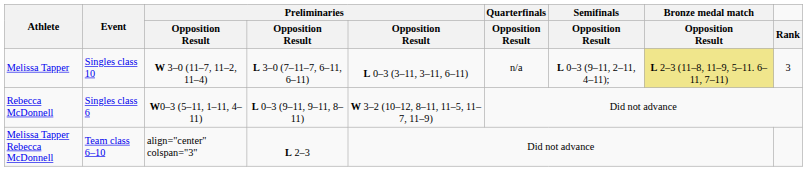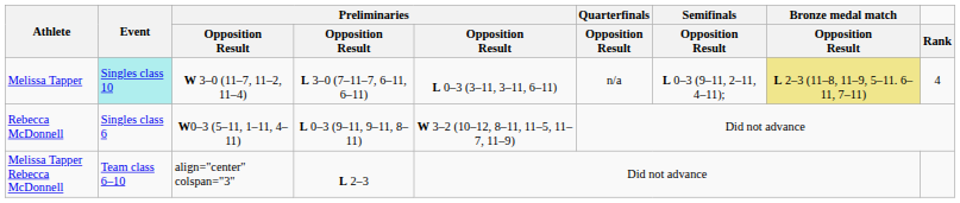Melissa Tapper | Event: no background -> paleturquoise background
Melissa Tapper | Rank: 3 -> 4
